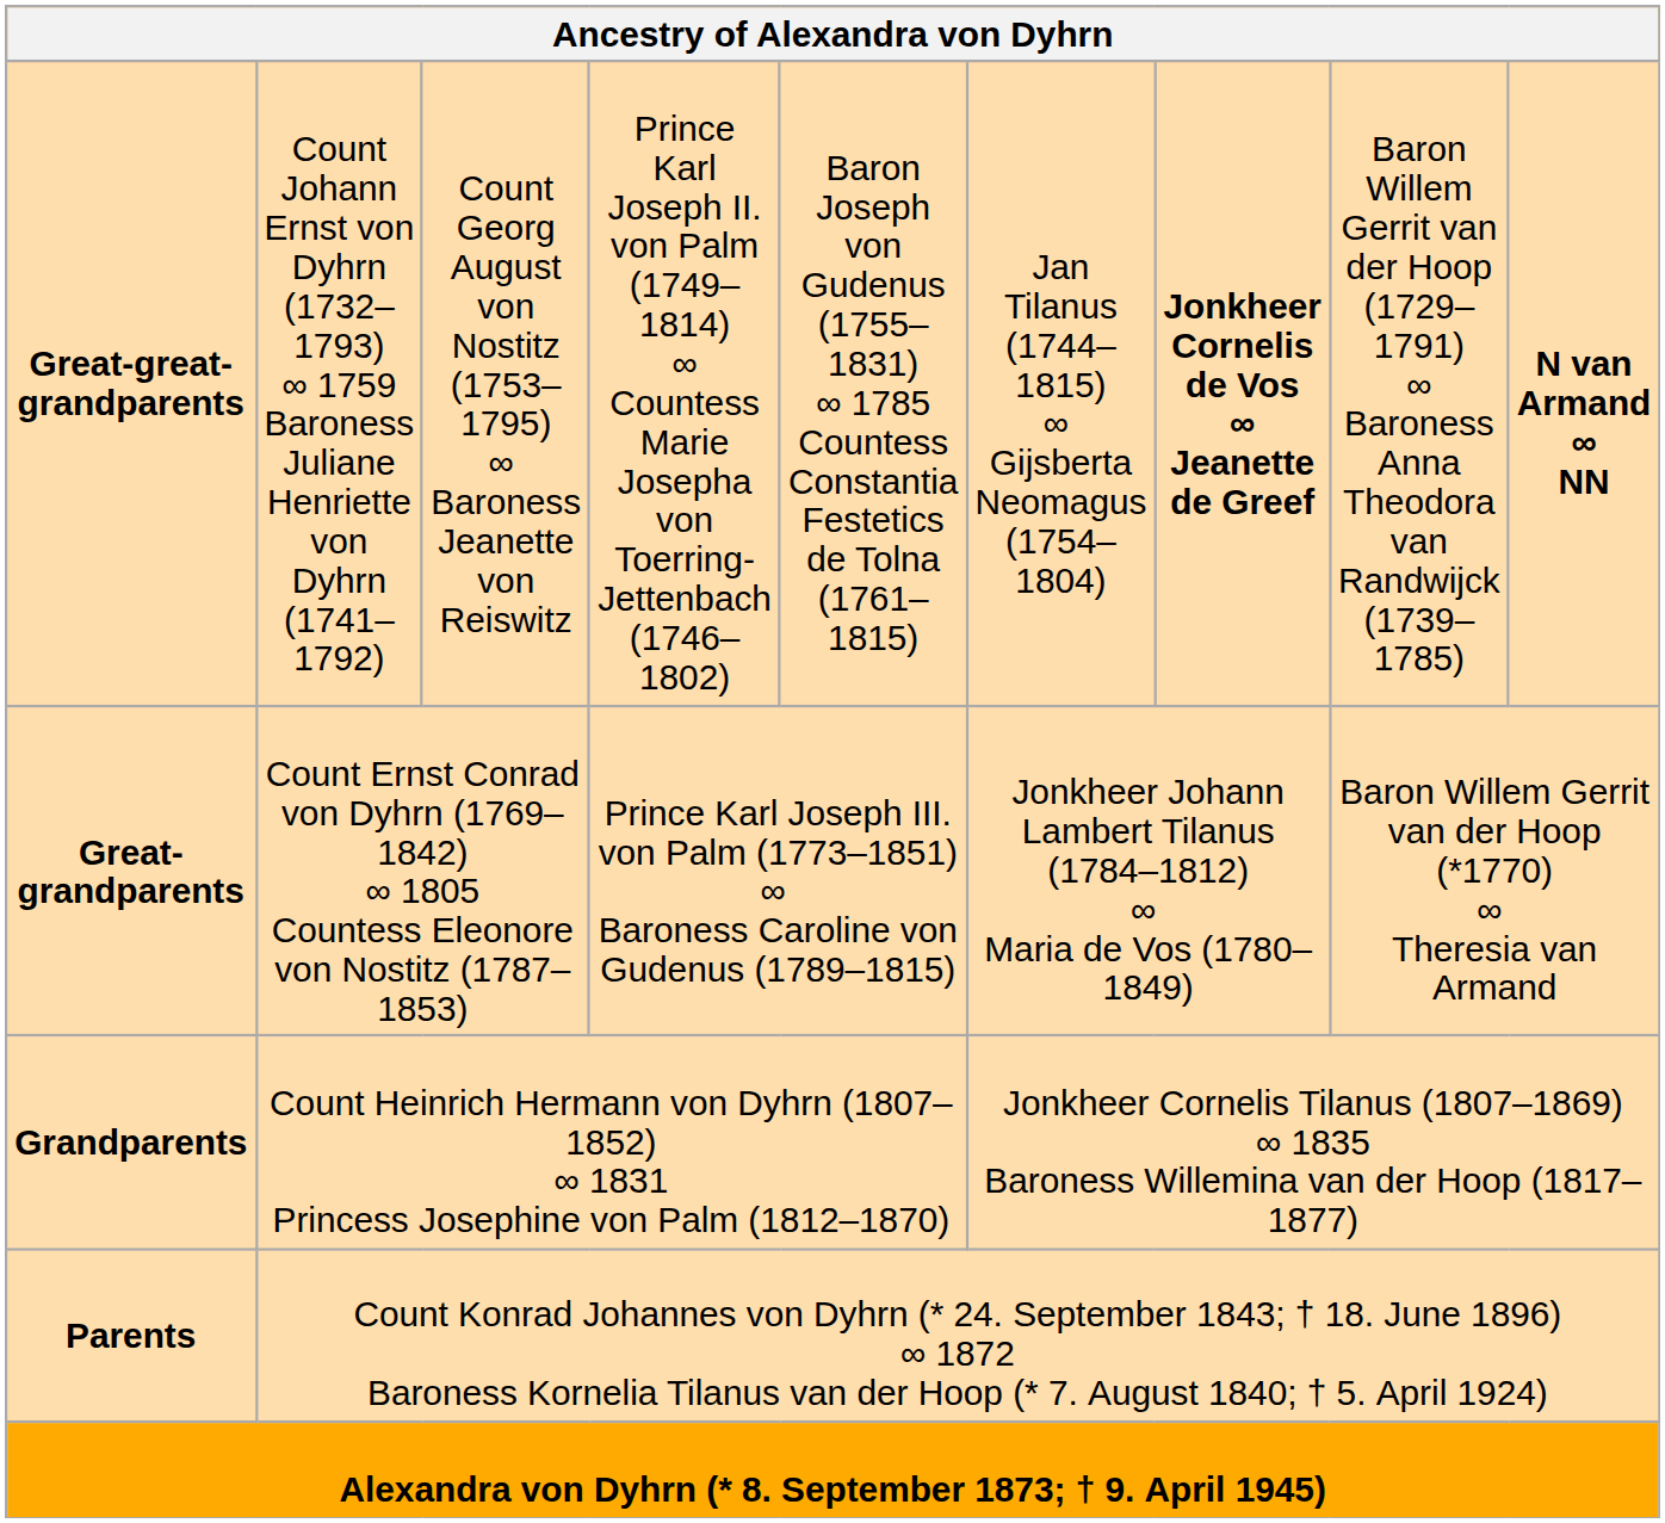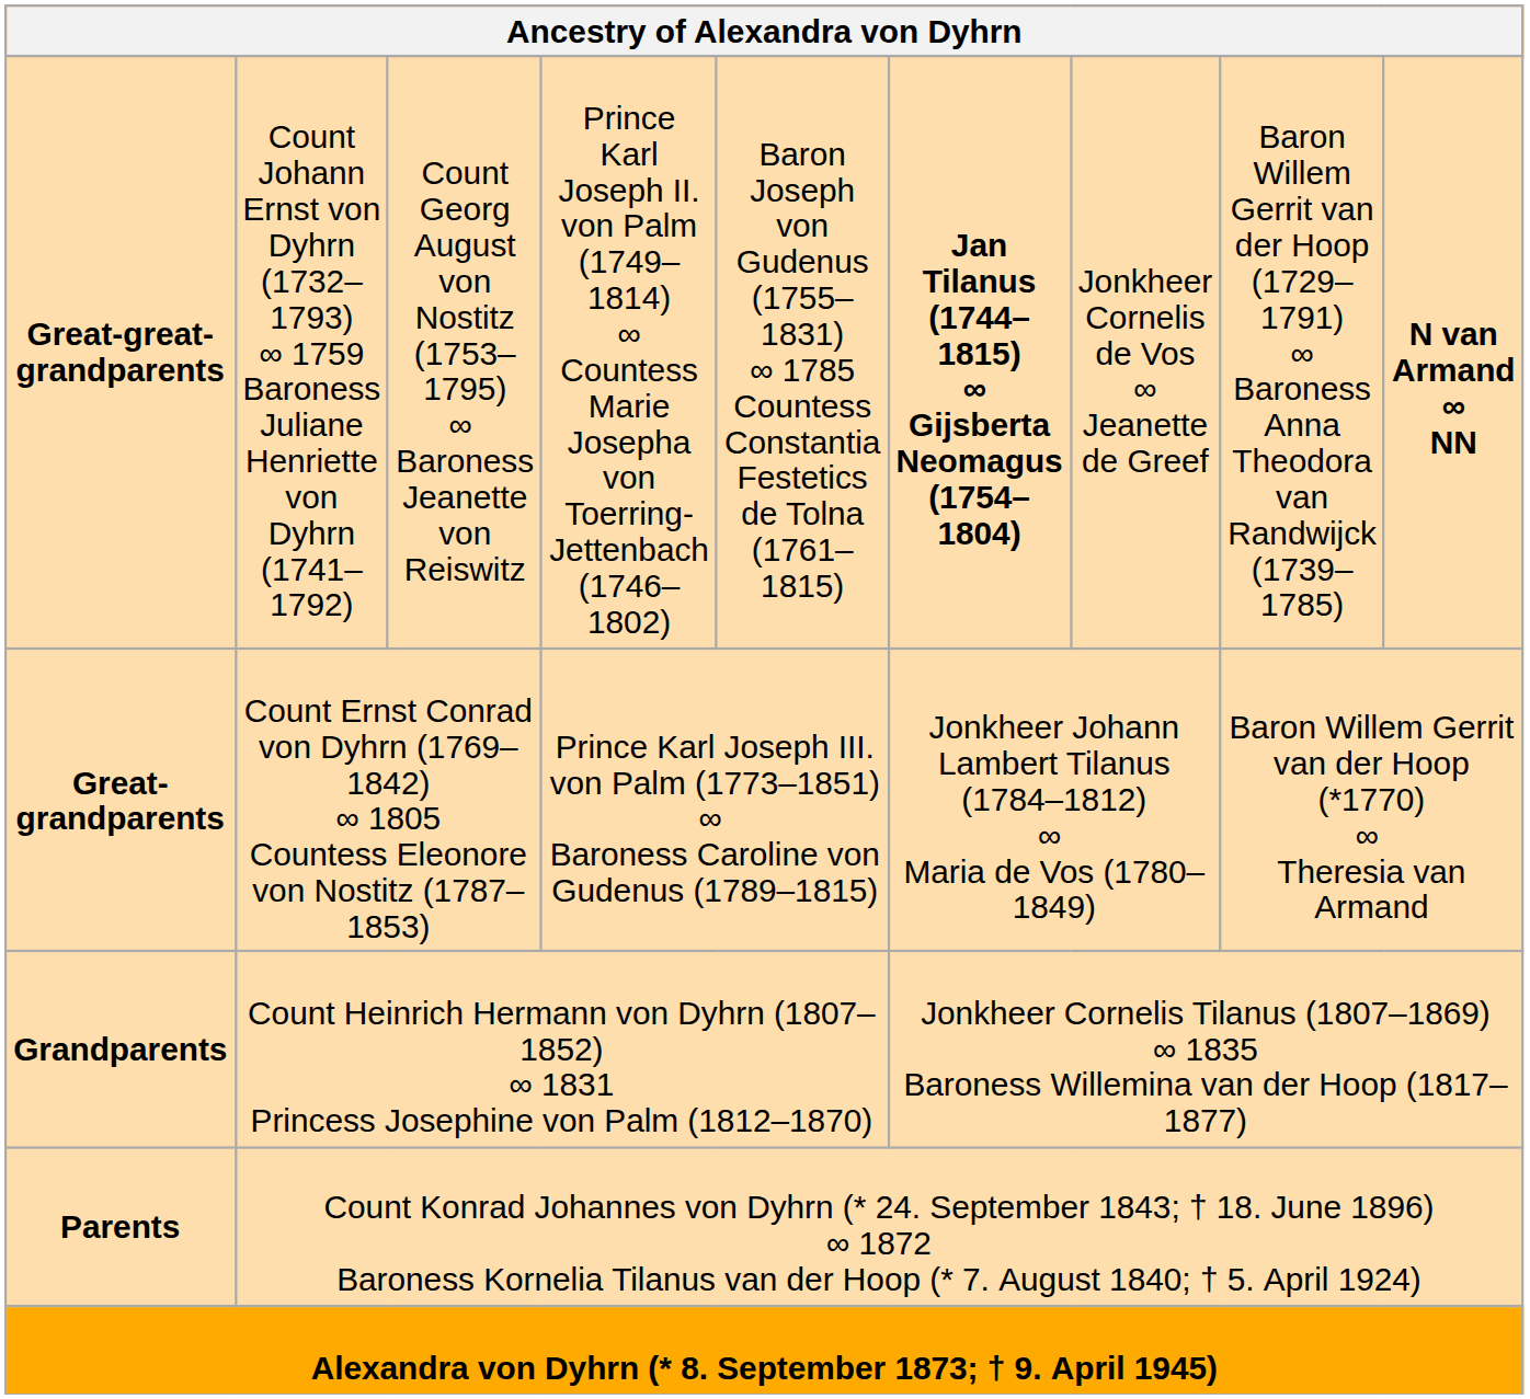Great-great-grandparents | column 6: normal -> bold
Great-great-grandparents | column 7: bold -> normal
